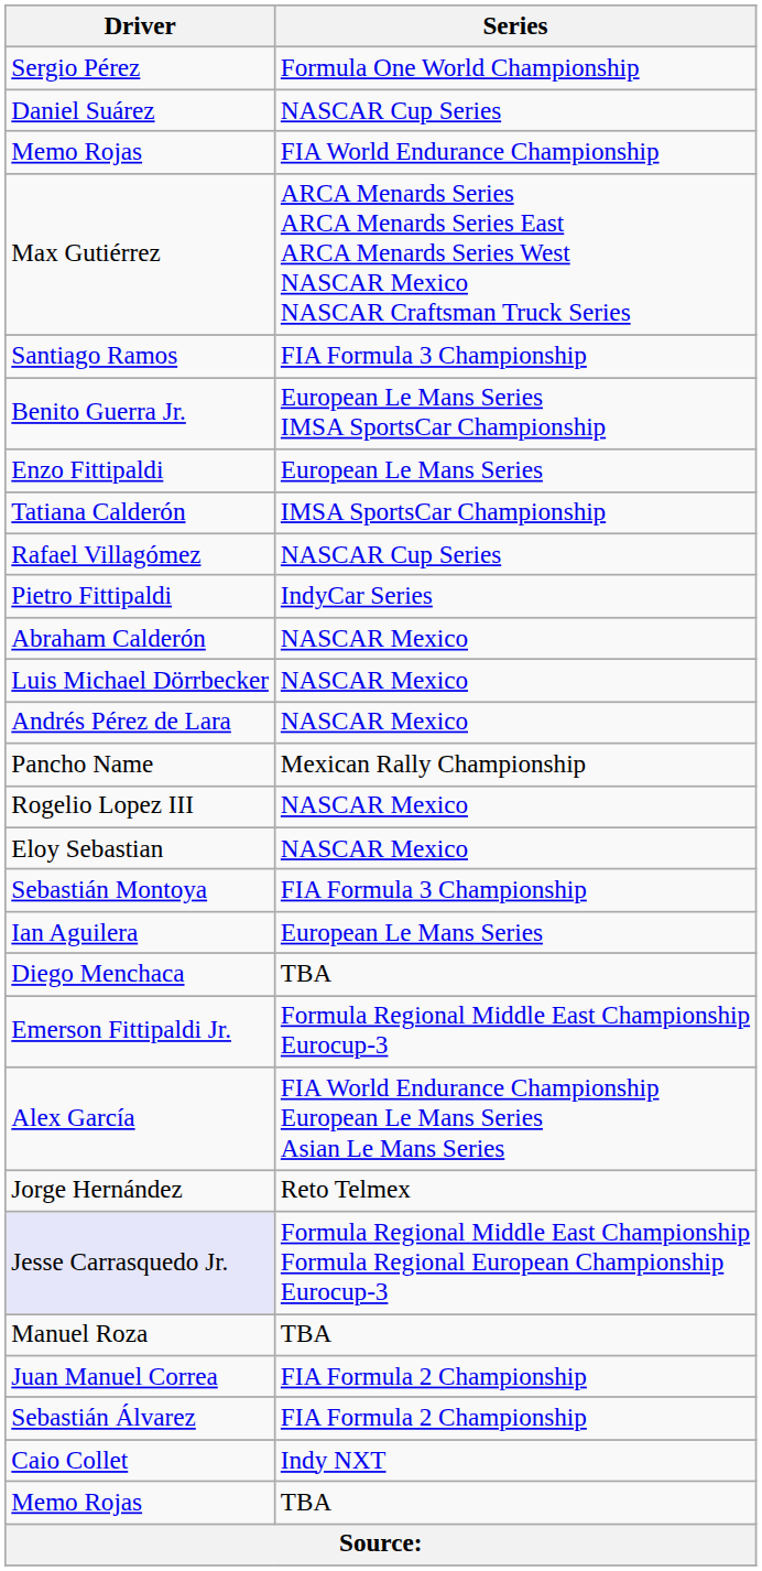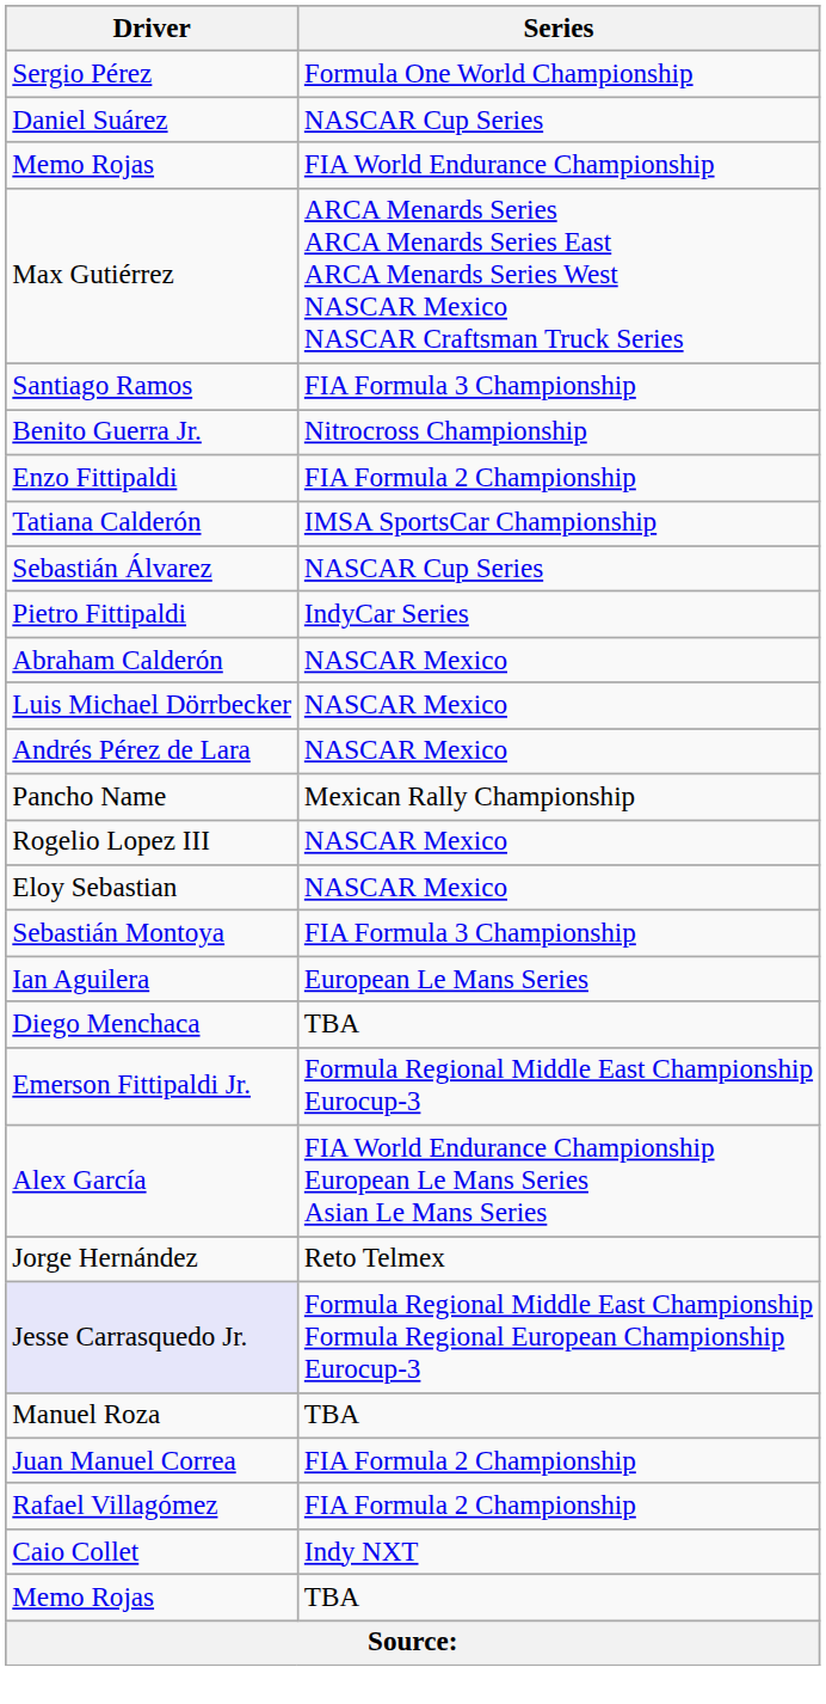row 7 | Series: European Le Mans Series IMSA SportsCar Championship -> Nitrocross Championship
row 8 | Series: European Le Mans Series -> FIA Formula 2 Championship
row 10 | Driver: Rafael Villagómez -> Sebastián Álvarez
row 27 | Driver: Sebastián Álvarez -> Rafael Villagómez
